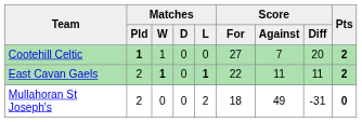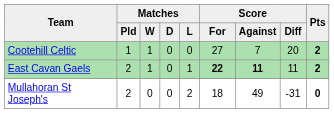Cootehill Celtic | Matches / Pld: bold -> normal
East Cavan Gaels | Matches / W: bold -> normal
East Cavan Gaels | Matches / L: bold -> normal
East Cavan Gaels | Score / For: normal -> bold
East Cavan Gaels | Score / Against: normal -> bold
